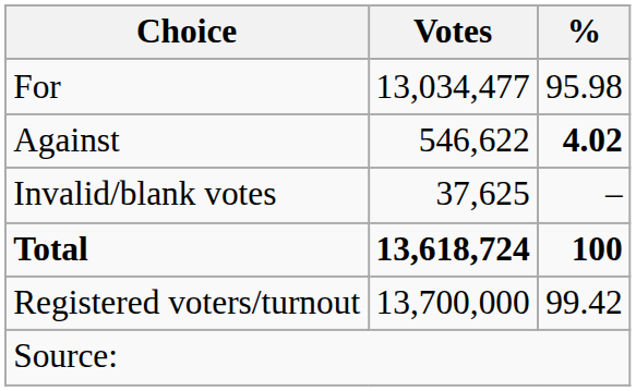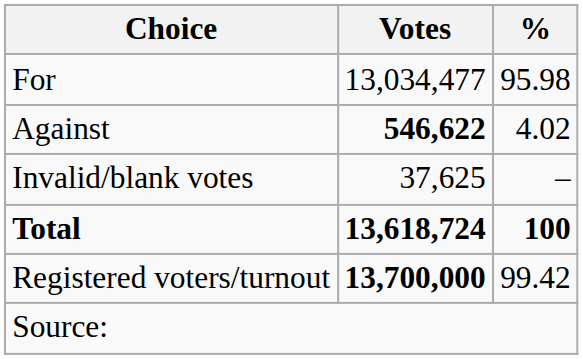Against | Votes: normal -> bold
Against | %: bold -> normal
Registered voters/turnout | Votes: normal -> bold
